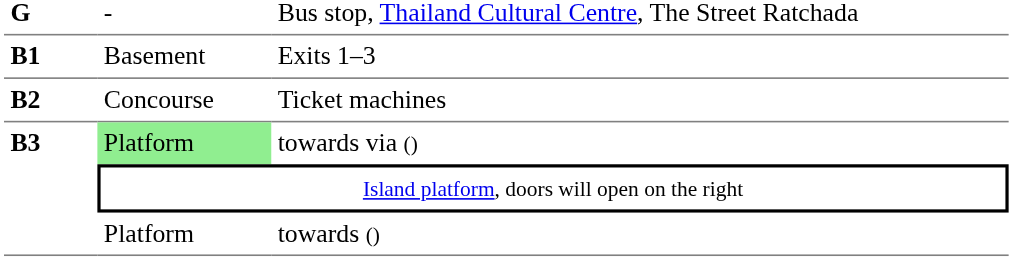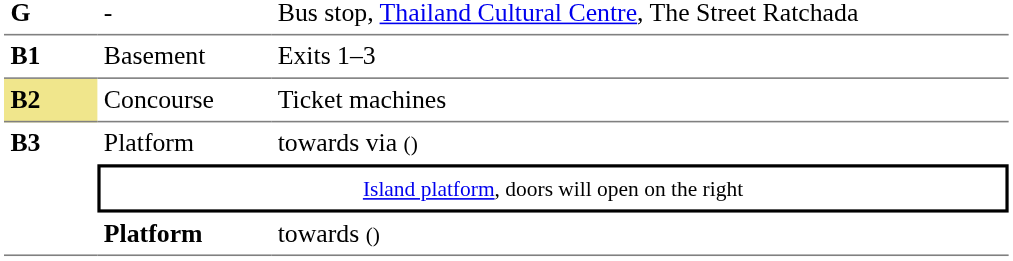Ticket machines | column 1: no background -> khaki background
towards via () | column 2: lightgreen background -> no background
towards () | column 2: normal -> bold
